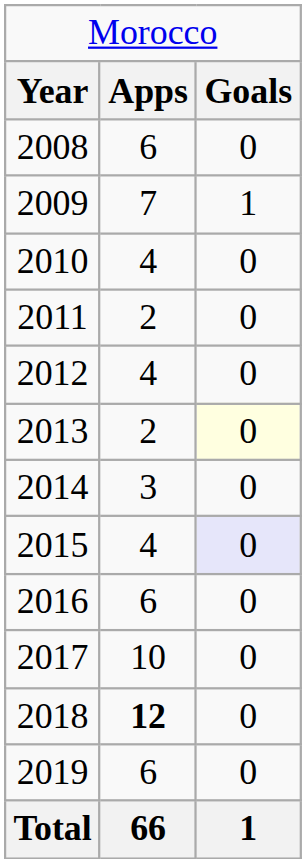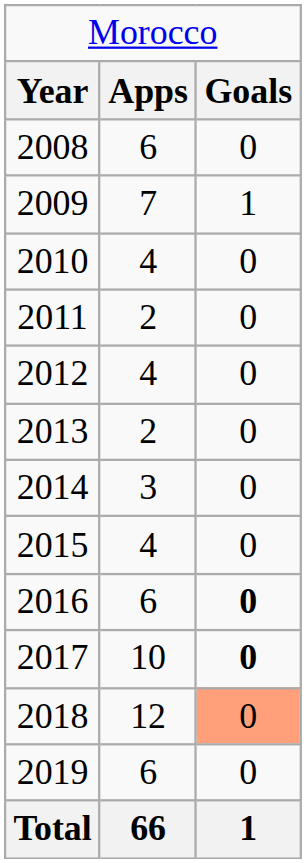2013 | column 3: lightyellow background -> no background
2015 | column 3: lavender background -> no background
2016 | column 3: normal -> bold
2017 | column 3: normal -> bold
2018 | column 2: bold -> normal
2018 | column 3: no background -> lightsalmon background
